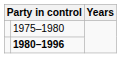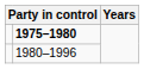1975–1980 | column 2: normal -> bold
1980–1996 | column 2: bold -> normal
